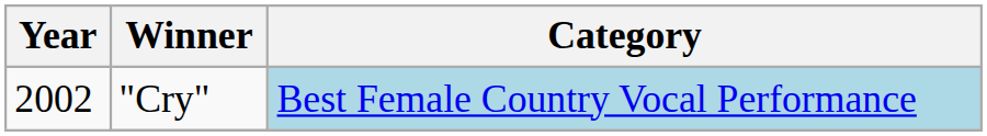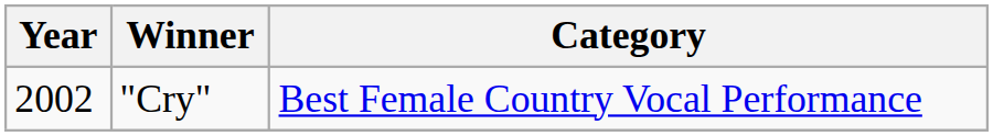"Cry" | Category: lightblue background -> no background
